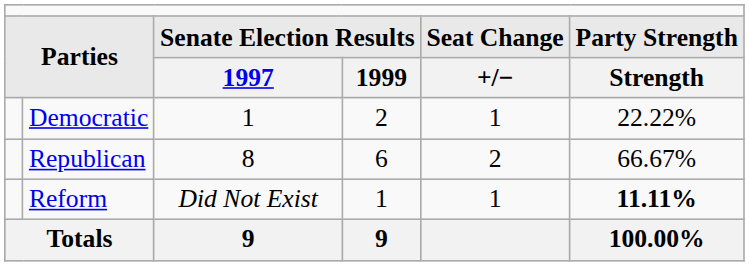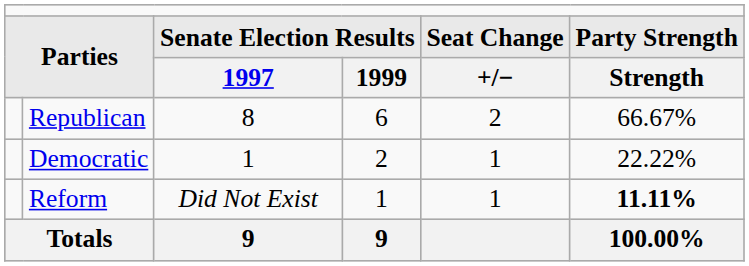rows swapped: Republican <-> Democratic
